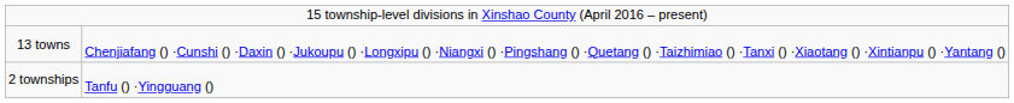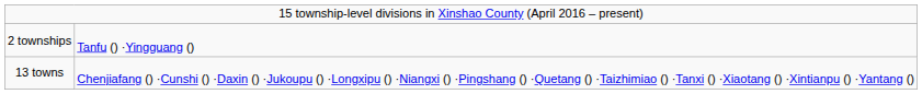rows swapped: 13 towns <-> 2 townships
